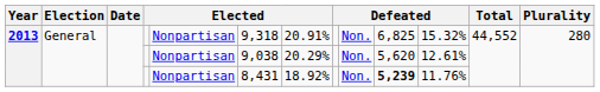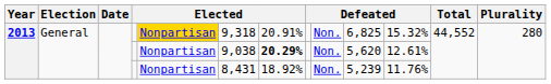row 2 | column 5: no background -> gold background
row 3 | column 7: normal -> bold
row 4 | column 10: bold -> normal
